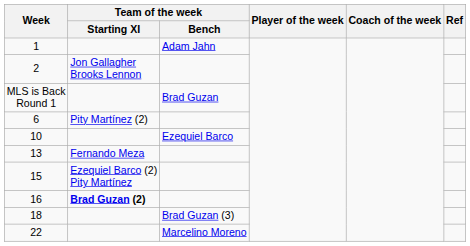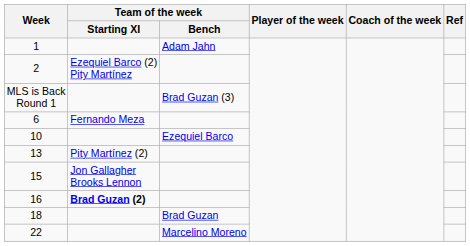2 | Team of the week / Starting XI: Jon Gallagher Brooks Lennon -> Ezequiel Barco (2) Pity Martínez
MLS is Back Round 1 | Team of the week / Bench: Brad Guzan -> Brad Guzan (3)
6 | Team of the week / Starting XI: Pity Martínez (2) -> Fernando Meza
13 | Team of the week / Starting XI: Fernando Meza -> Pity Martínez (2)
15 | Team of the week / Starting XI: Ezequiel Barco (2) Pity Martínez -> Jon Gallagher Brooks Lennon
18 | Team of the week / Bench: Brad Guzan (3) -> Brad Guzan
